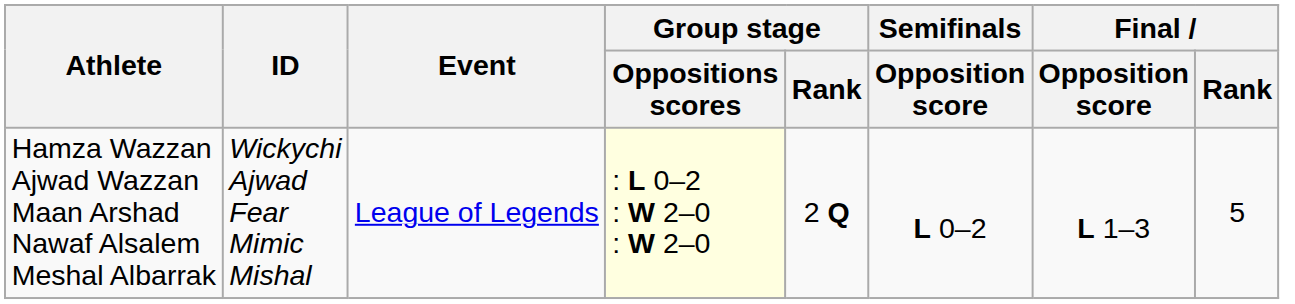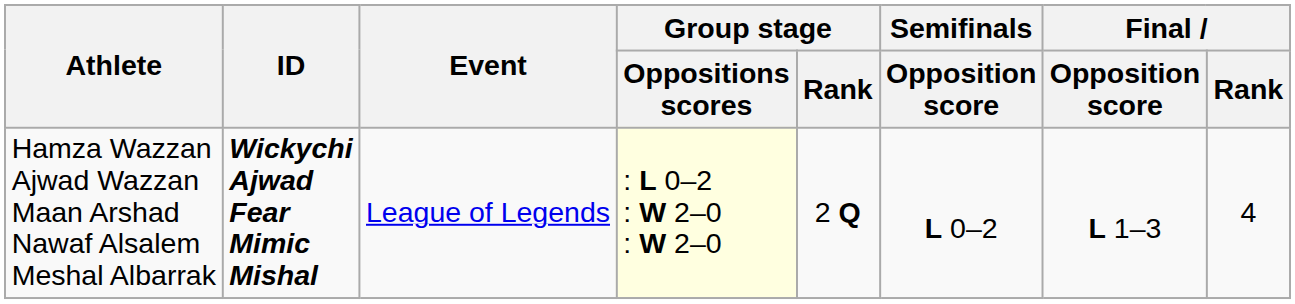row 3 | ID: normal -> bold
row 3 | Final / Rank: 5 -> 4
